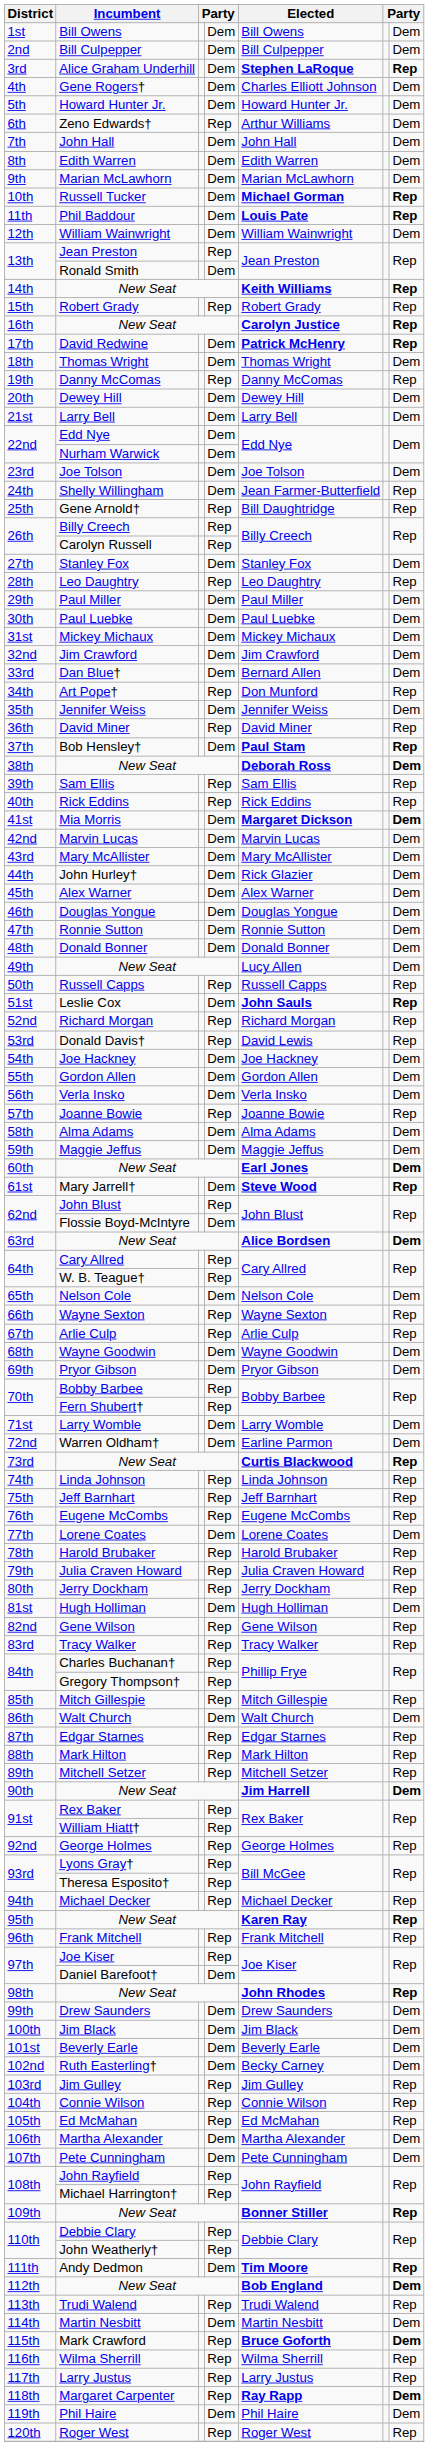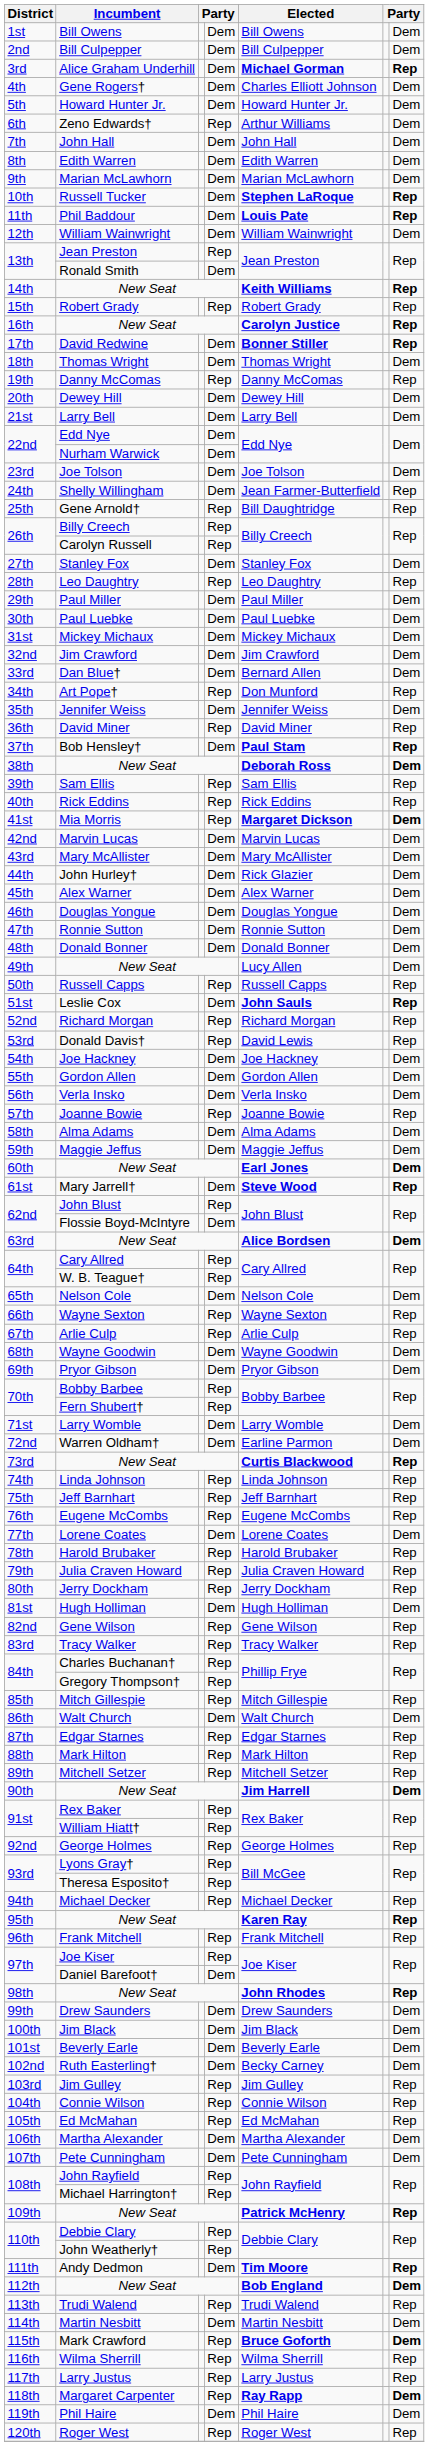Alice Graham Underhill | Elected: Stephen LaRoque -> Michael Gorman
Russell Tucker | Elected: Michael Gorman -> Stephen LaRoque
David Redwine | Elected: Patrick McHenry -> Bonner Stiller
Mia Morris | column 4: Dem -> Rep
109th / New Seat | Elected: Bonner Stiller -> Patrick McHenry
